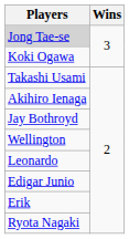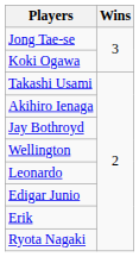Jong Tae-se | Players: lightgrey background -> no background
